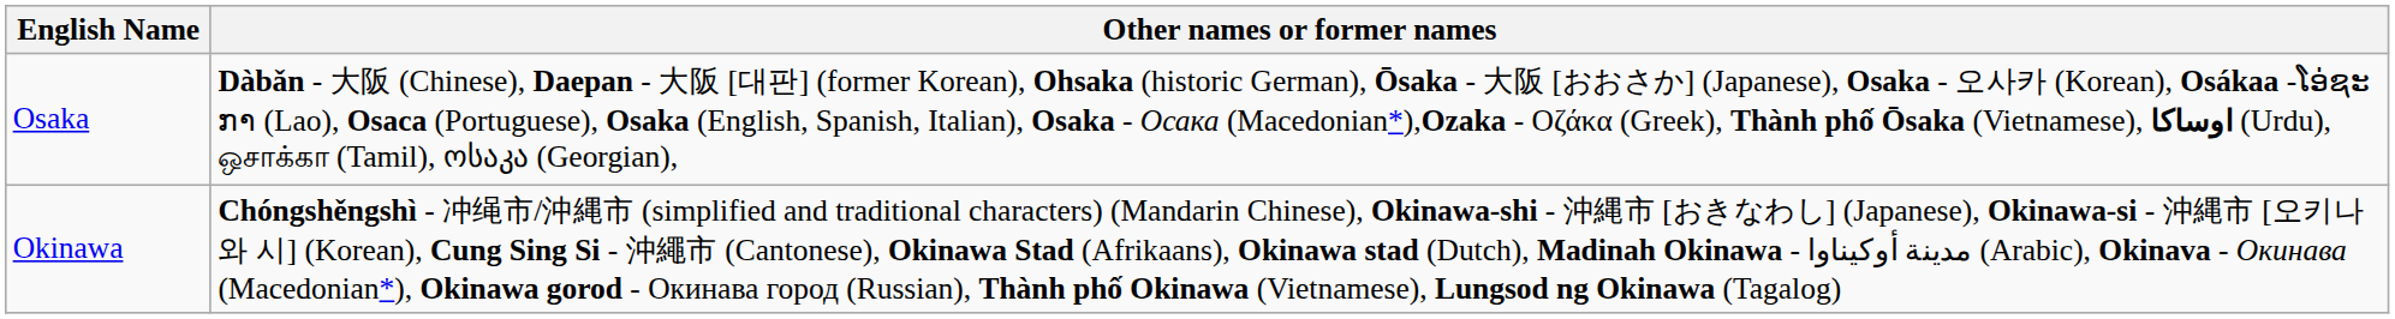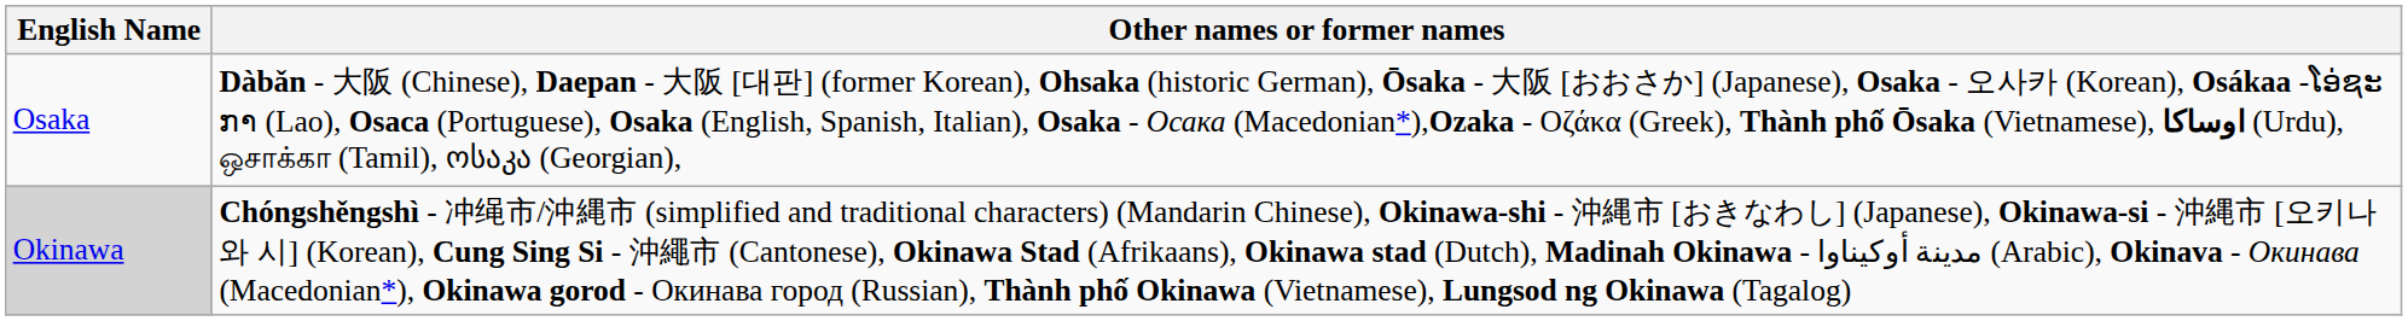Okinawa | English Name: no background -> lightgrey background
